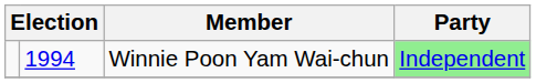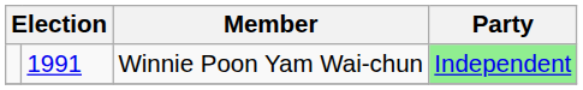Winnie Poon Yam Wai-chun | column 2: 1994 -> 1991
